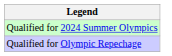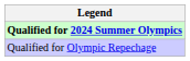row 2 | column 1: normal -> bold
